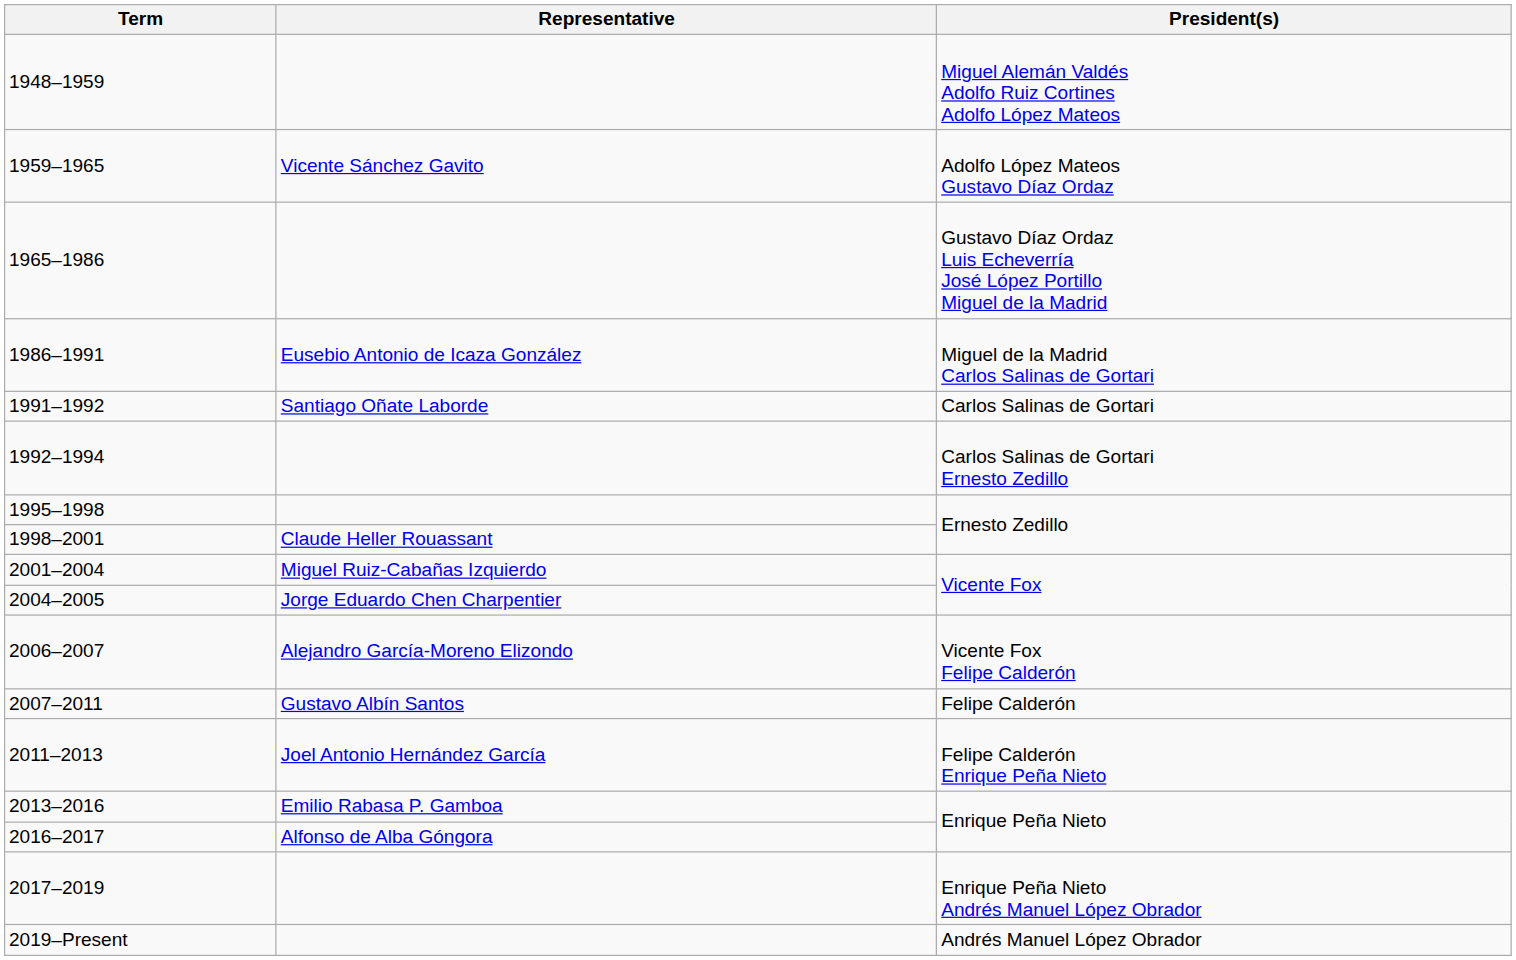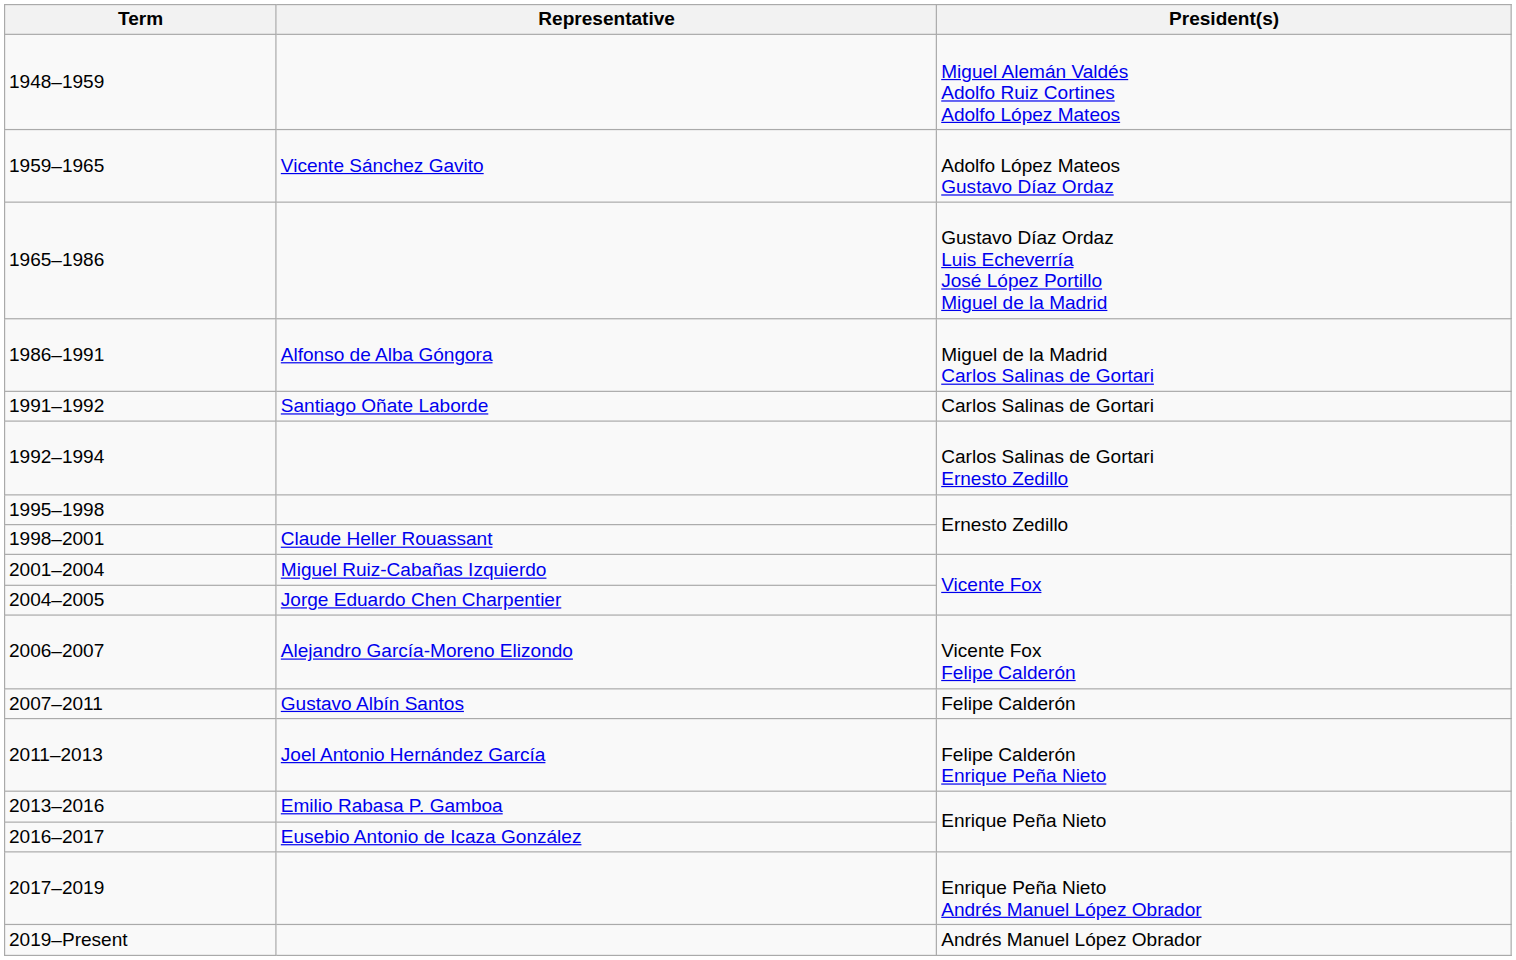1986–1991 | Representative: Eusebio Antonio de Icaza González -> Alfonso de Alba Góngora
2016–2017 | Representative: Alfonso de Alba Góngora -> Eusebio Antonio de Icaza González
